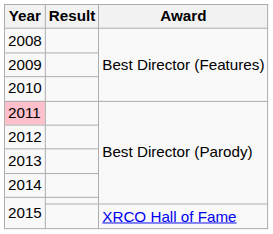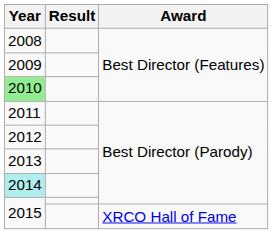2010 | Year: no background -> lightgreen background
2011 | Year: pink background -> no background
2014 | Year: no background -> paleturquoise background
